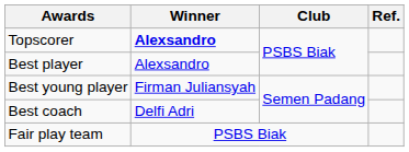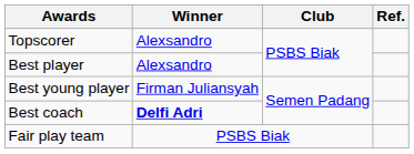Topscorer | Winner: bold -> normal
Best coach | Winner: normal -> bold
